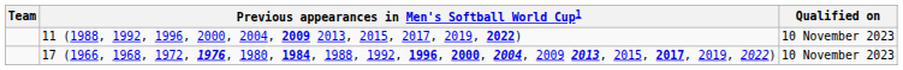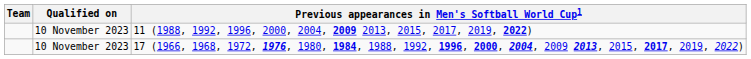columns swapped: Qualified on <-> Previous appearances in Men's Softball World Cup1
